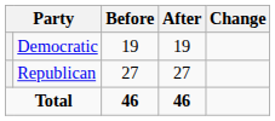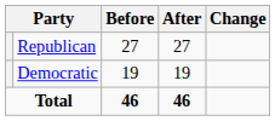rows swapped: Republican <-> Democratic
